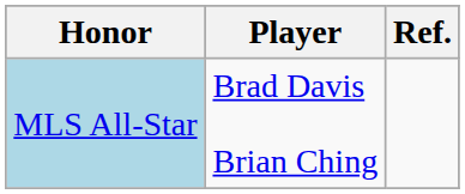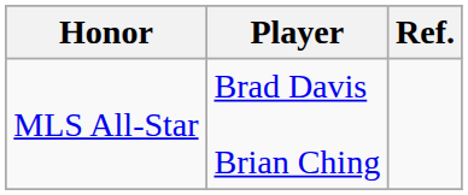row 2 | Honor: lightblue background -> no background
